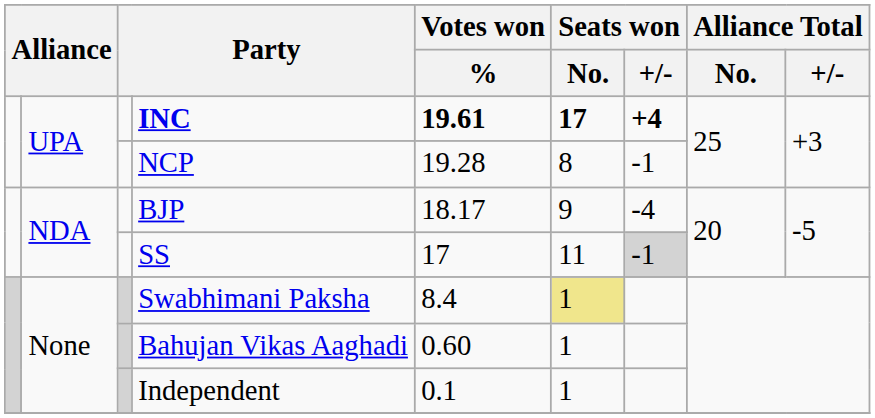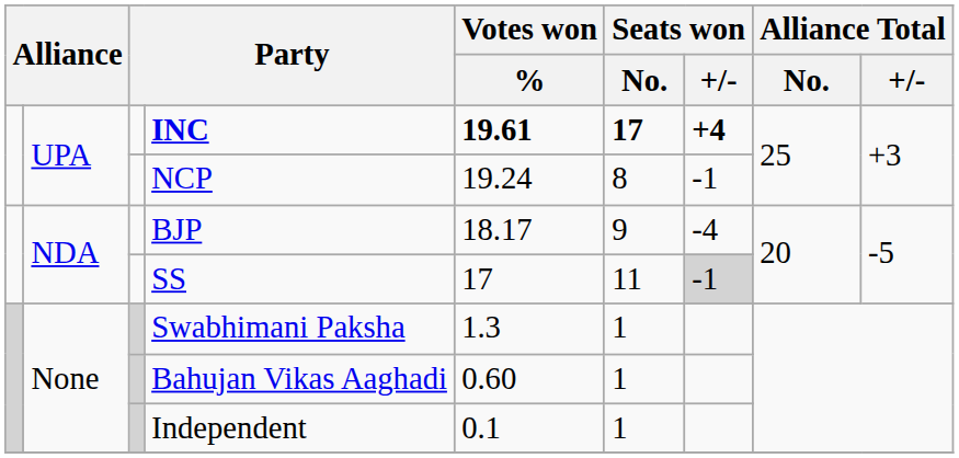NCP | Votes won / %: 19.28 -> 19.24
Swabhimani Paksha | Votes won / %: 8.4 -> 1.3
Swabhimani Paksha | Seats won / No.: khaki background -> no background
